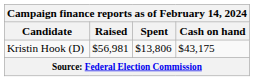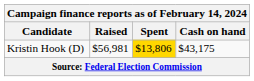Kristin Hook (D) | Spent: no background -> gold background
